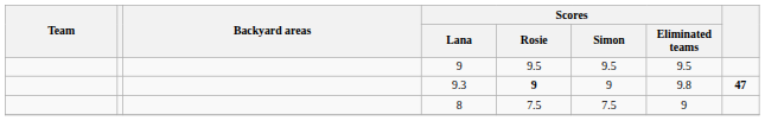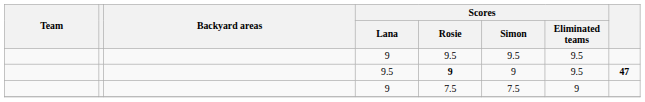row 4 | Scores / Lana: 9.3 -> 9.5
row 4 | Scores / Eliminated teams: 9.8 -> 9.5
row 5 | Scores / Lana: 8 -> 9
